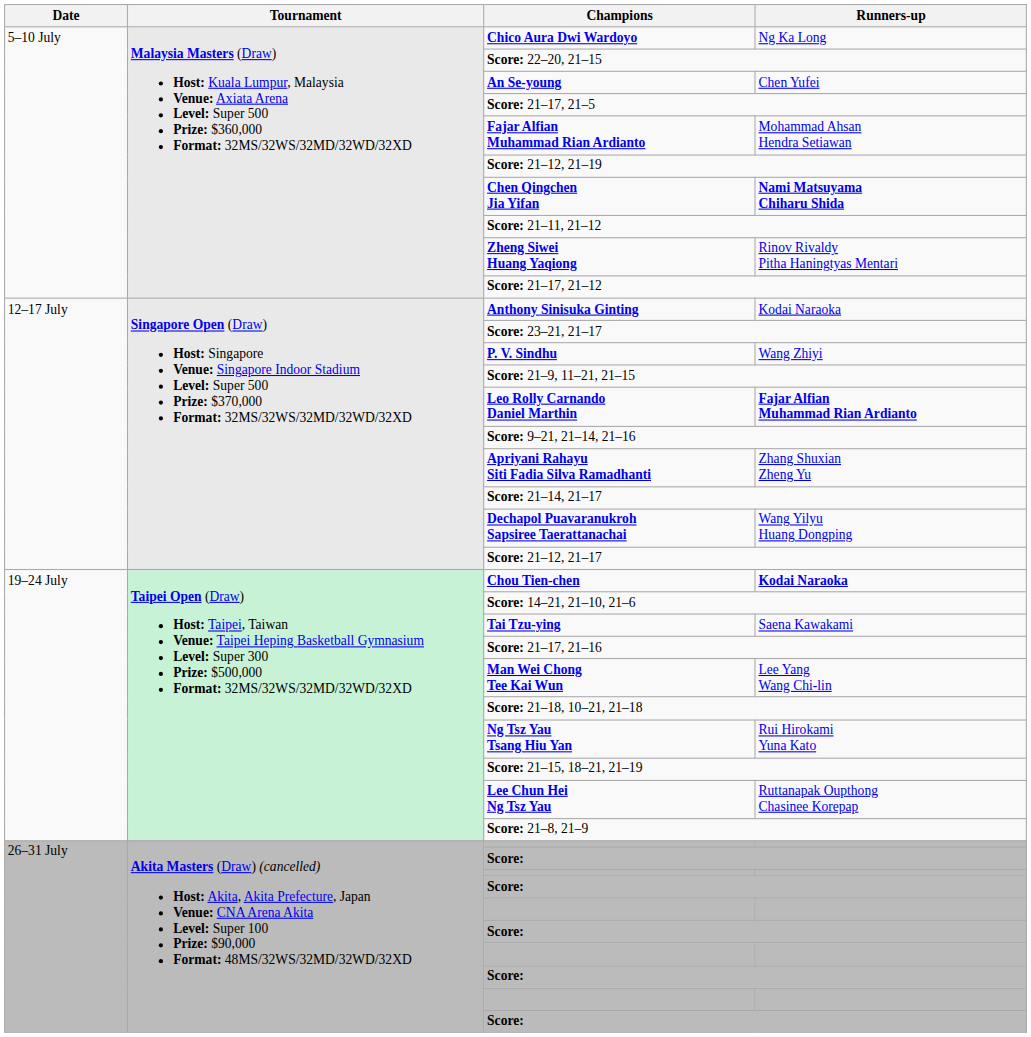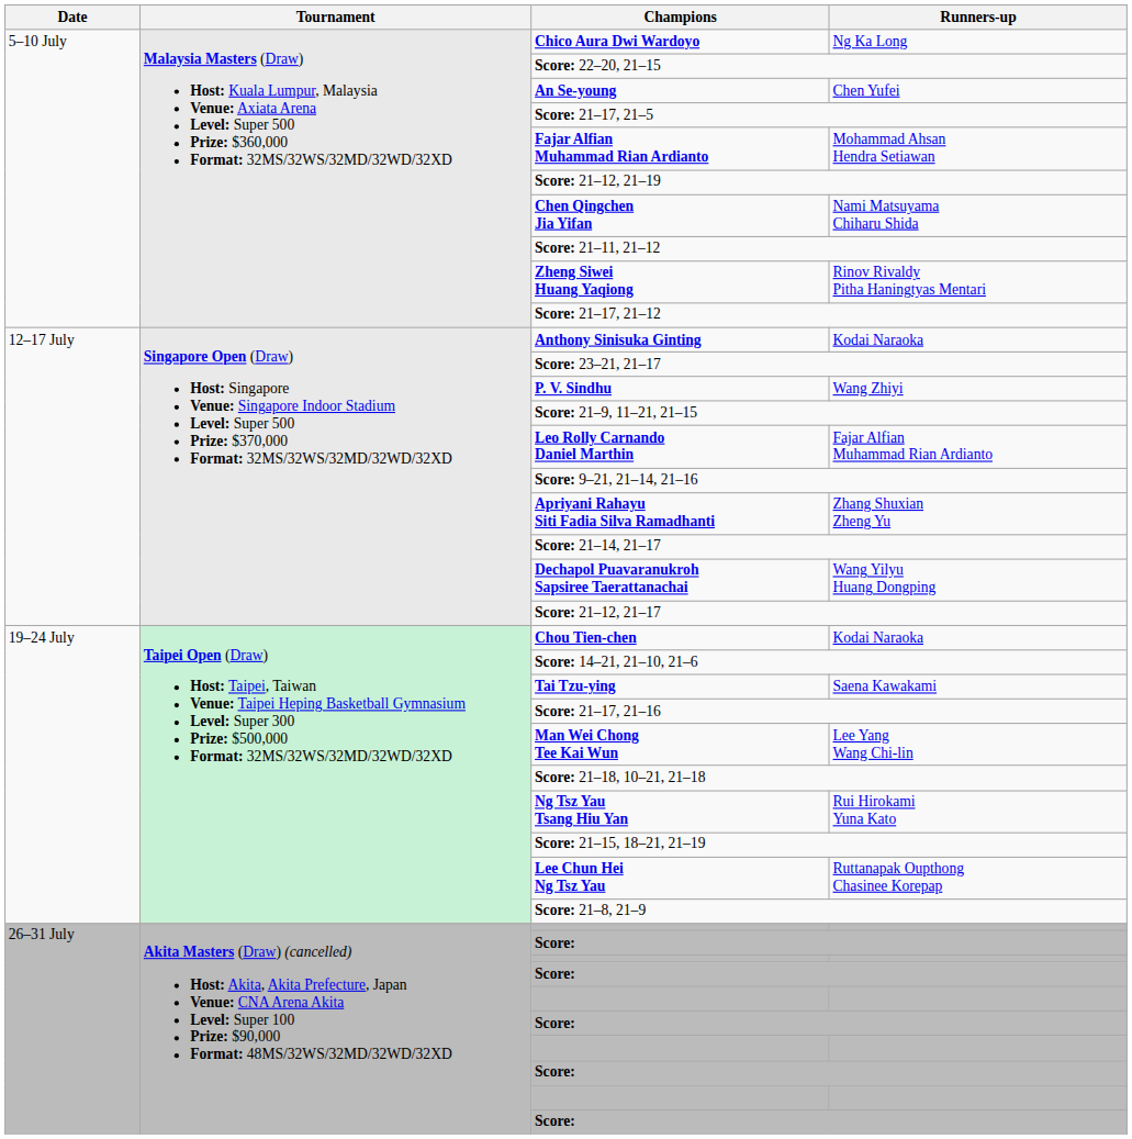Chen Qingchen Jia Yifan | Runners-up: bold -> normal
Leo Rolly Carnando Daniel Marthin | Runners-up: bold -> normal
Chou Tien-chen | Runners-up: bold -> normal
